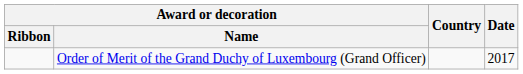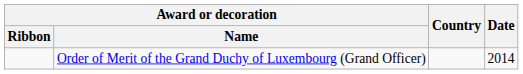row 3 | Date: 2017 -> 2014
